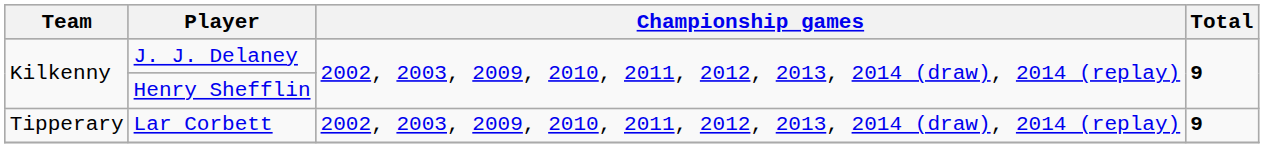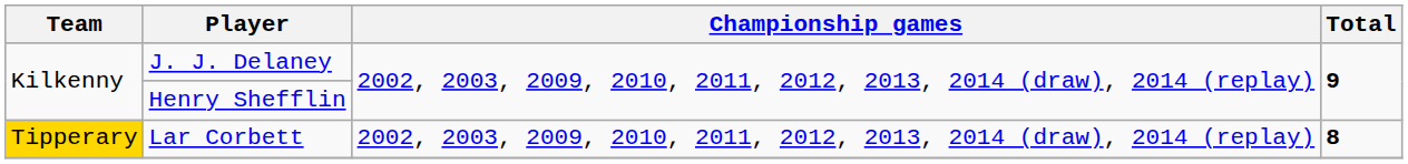Lar Corbett | Team: no background -> gold background
Lar Corbett | Total: 9 -> 8
